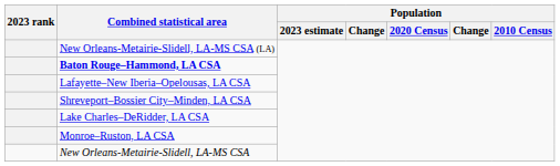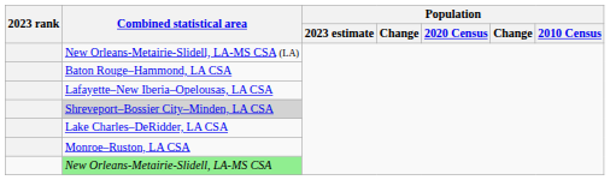Baton Rouge–Hammond, LA CSA | Combined statistical area: bold -> normal
Shreveport–Bossier City–Minden, LA CSA | Combined statistical area: no background -> lightgrey background
New Orleans-Metairie-Slidell, LA-MS CSA | Combined statistical area: no background -> lightgreen background
